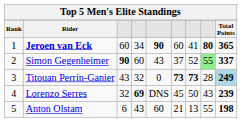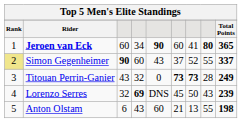Simon Gegenheimer | Rank: no background -> khaki background
Simon Gegenheimer | column 8: lightgreen background -> no background
Titouan Perrin-Ganier | Total Points: lightblue background -> no background
